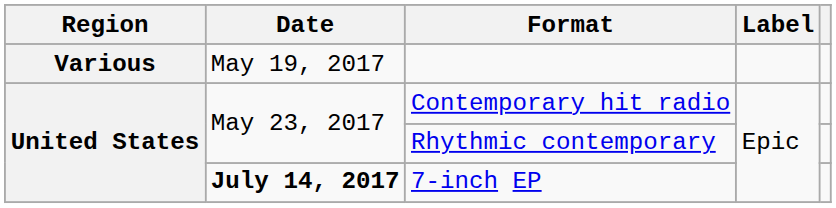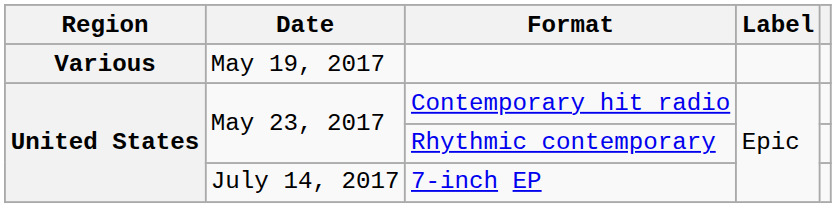7-inch EP | Date: bold -> normal
